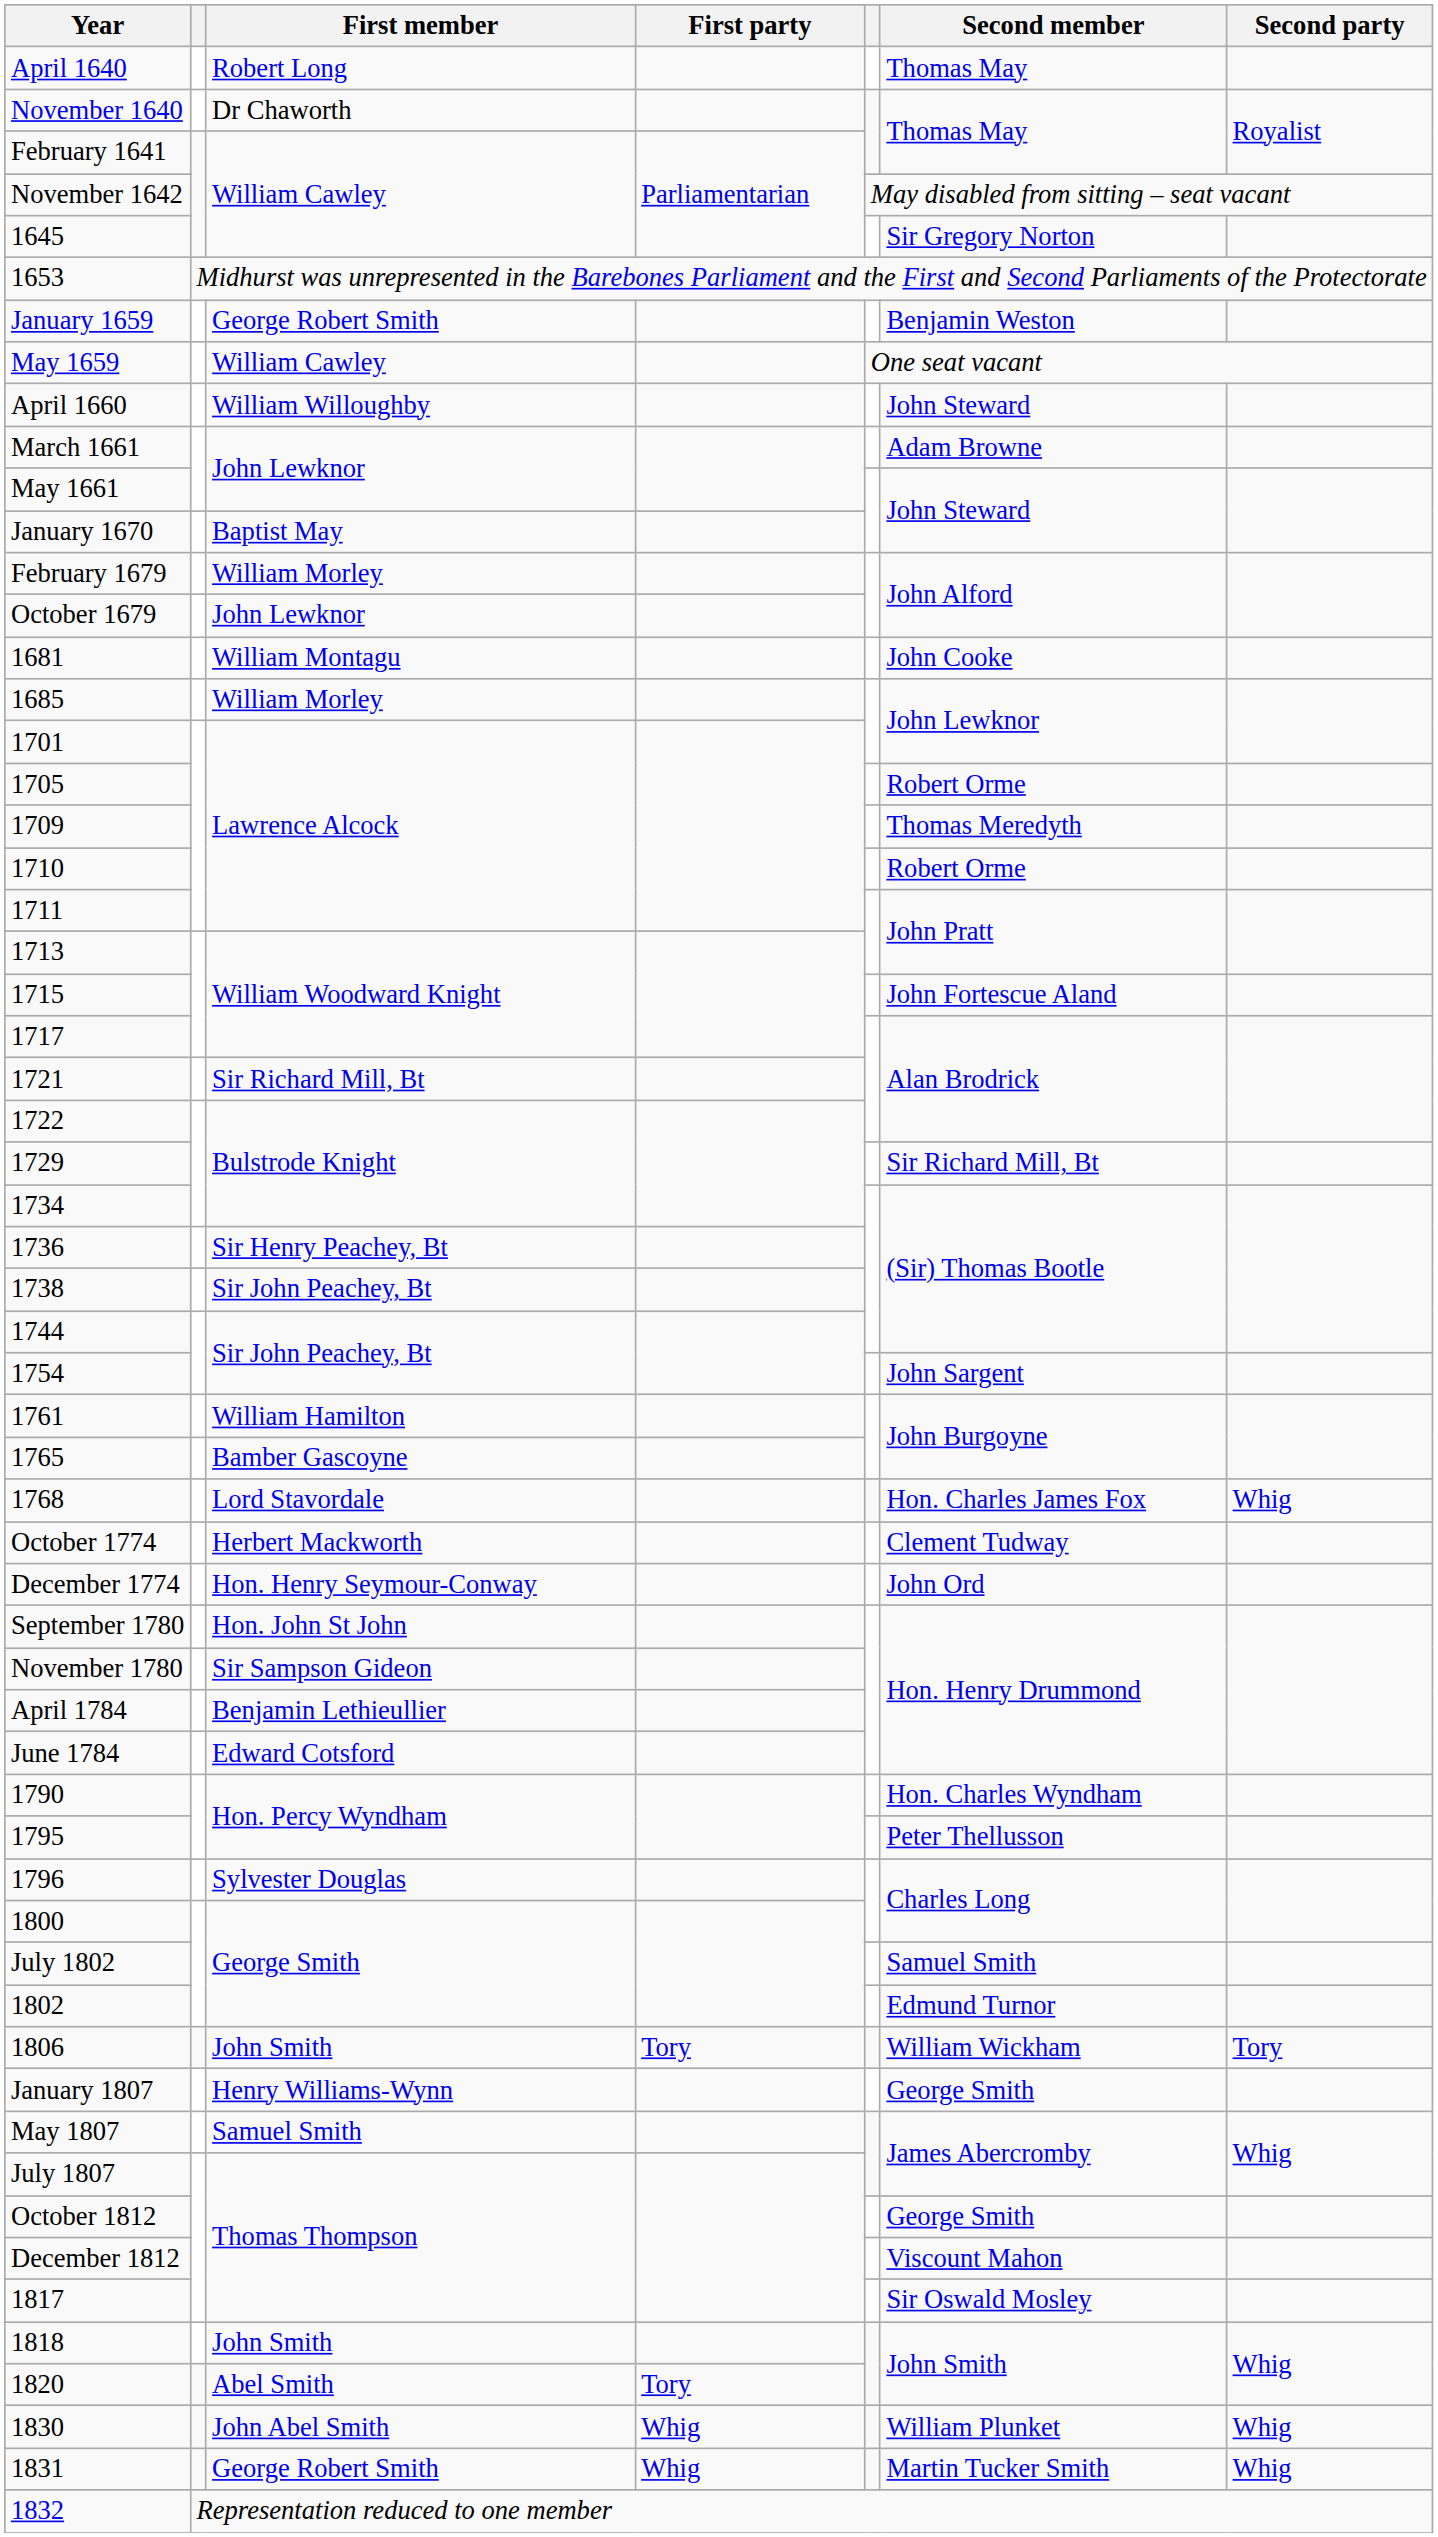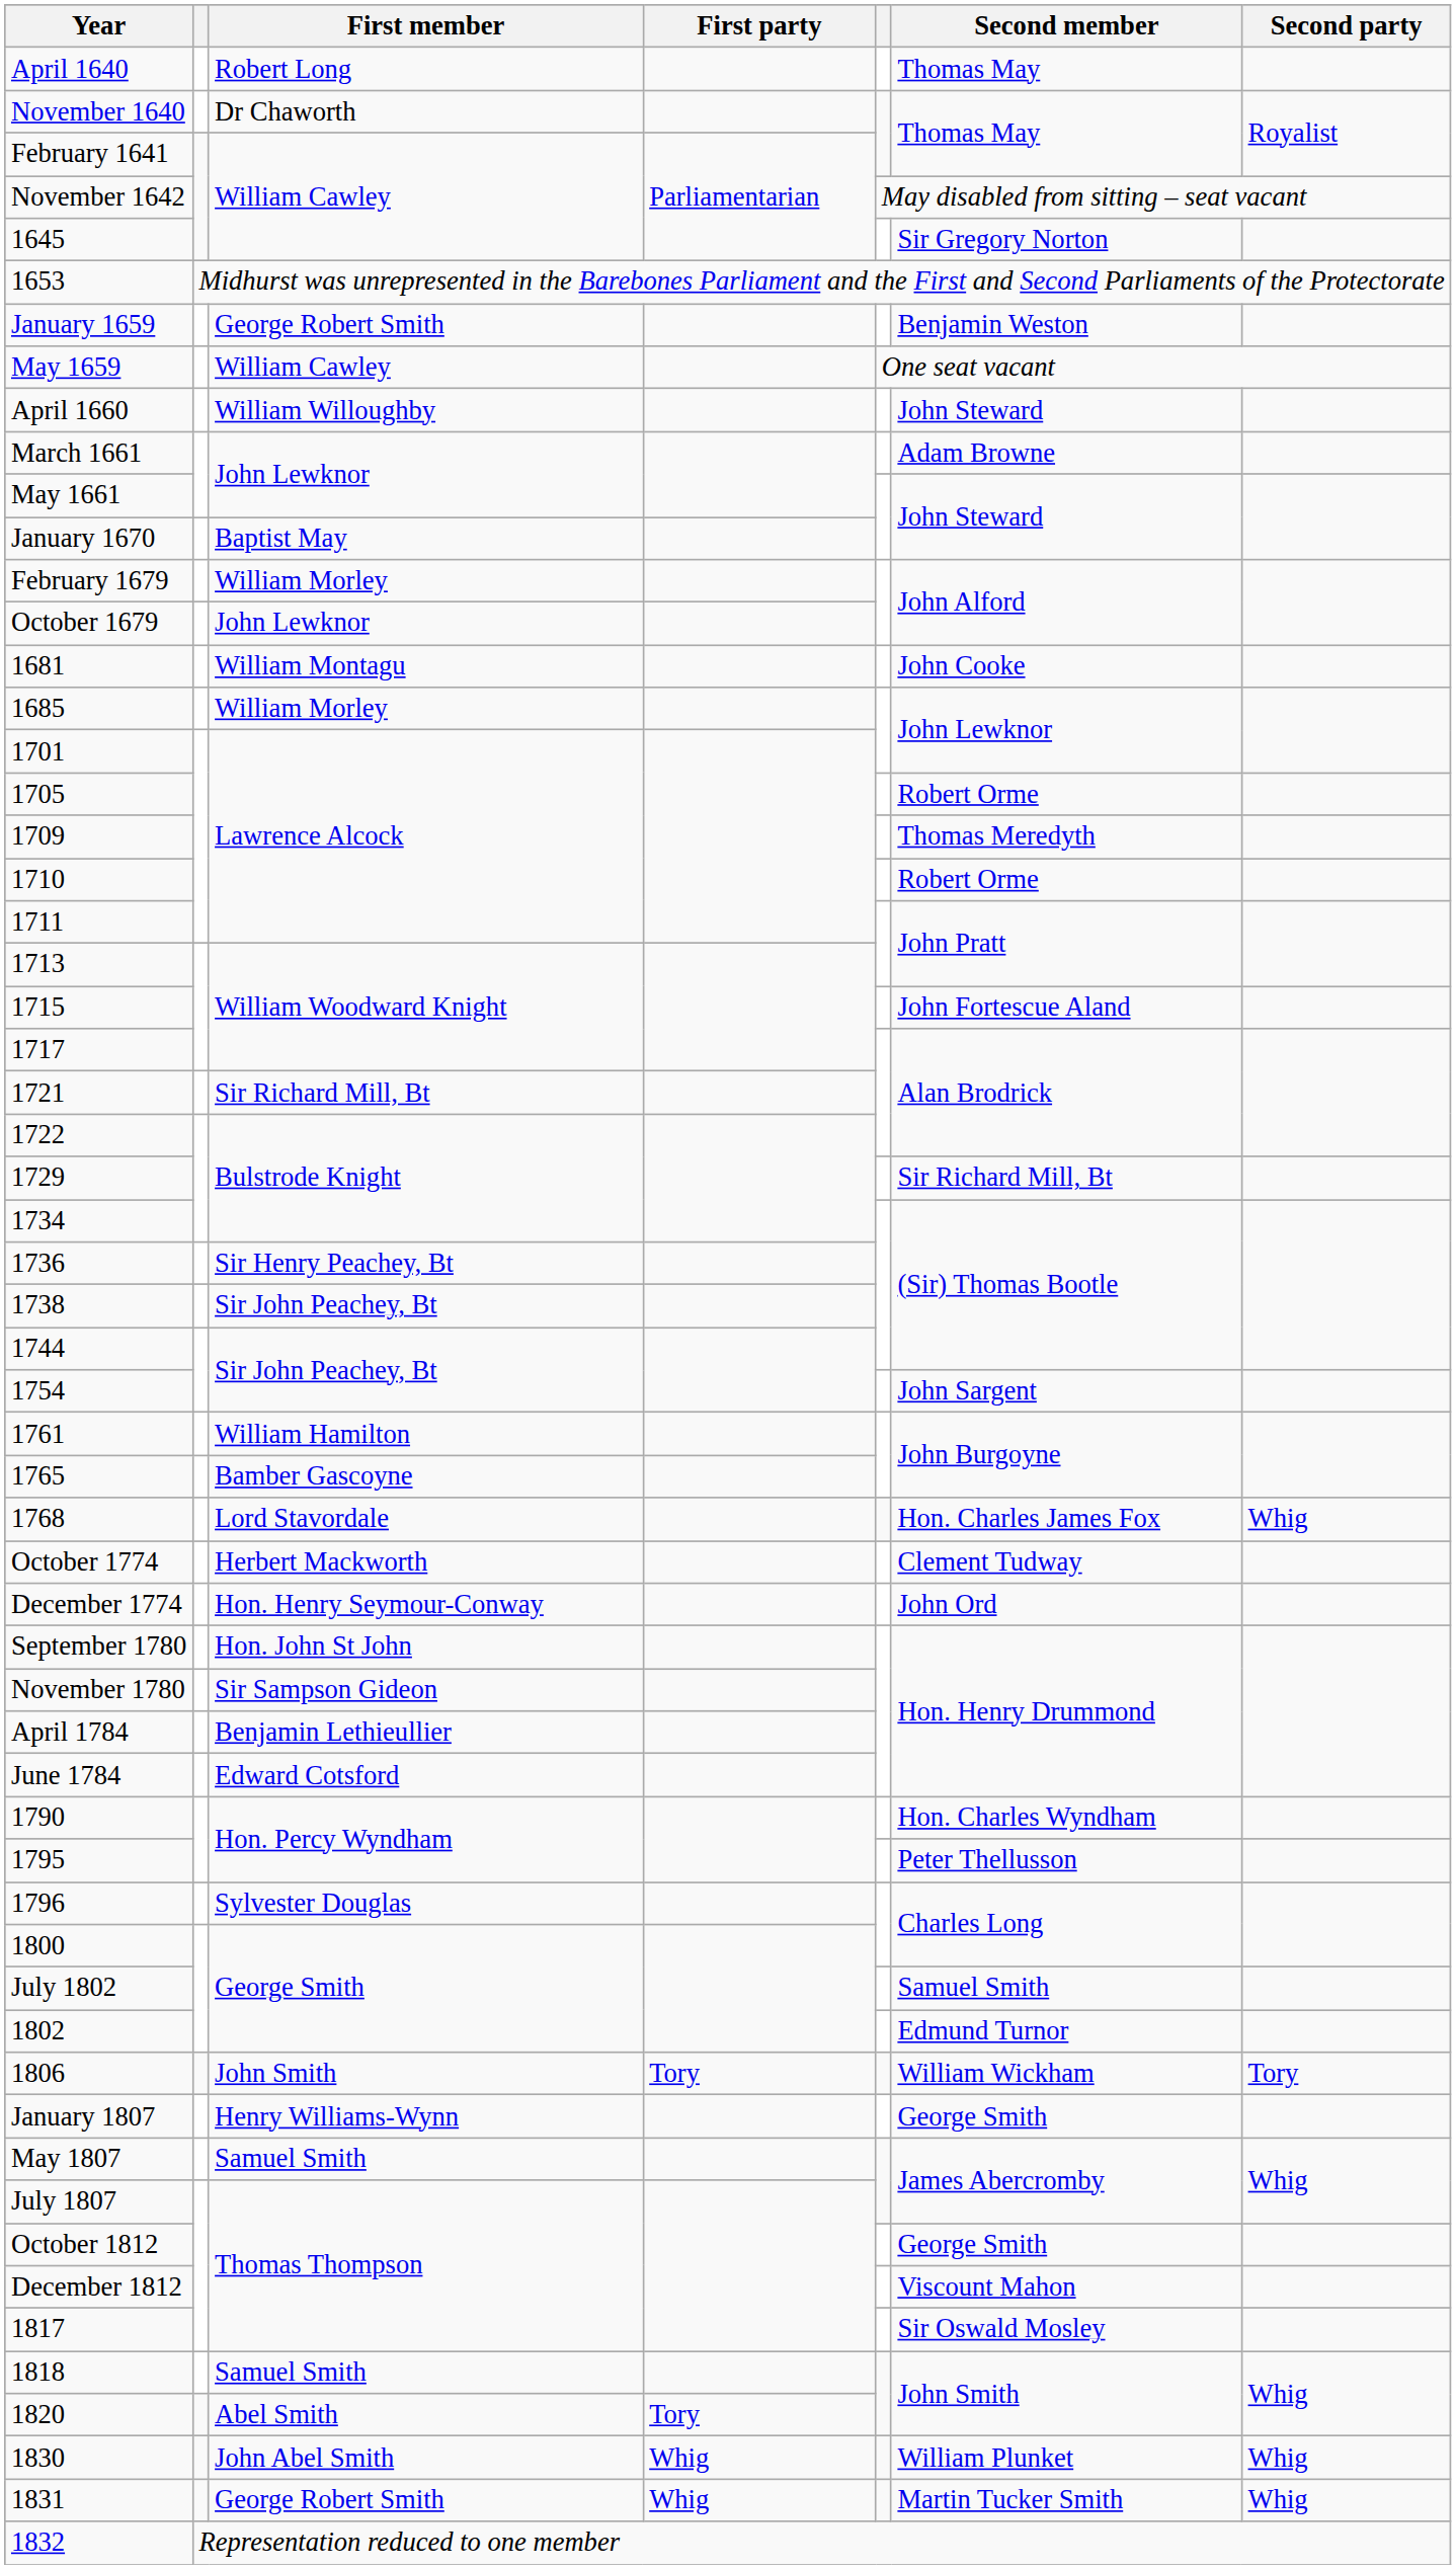1818 | First member: John Smith -> Samuel Smith
